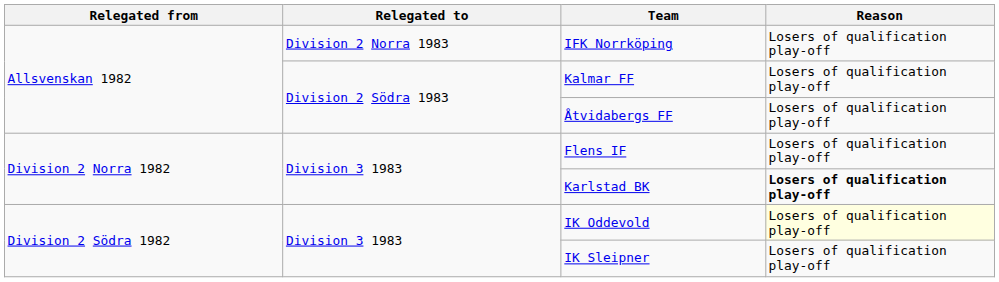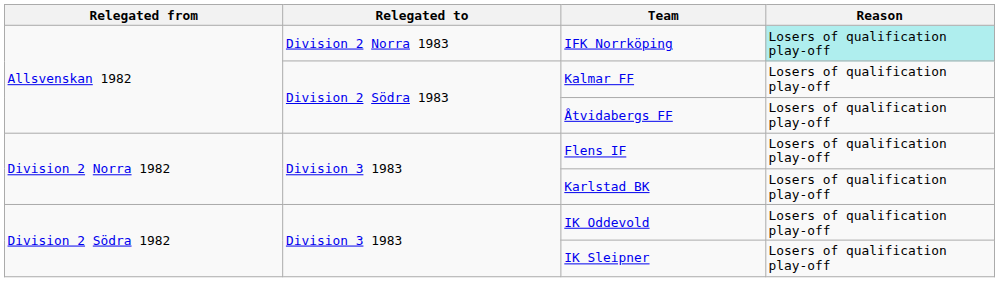IFK Norrköping | Reason: no background -> paleturquoise background
Karlstad BK | Reason: bold -> normal
IK Oddevold | Reason: lightyellow background -> no background
